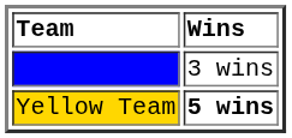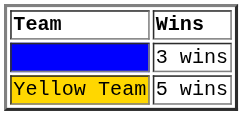Yellow Team | Wins: bold -> normal
